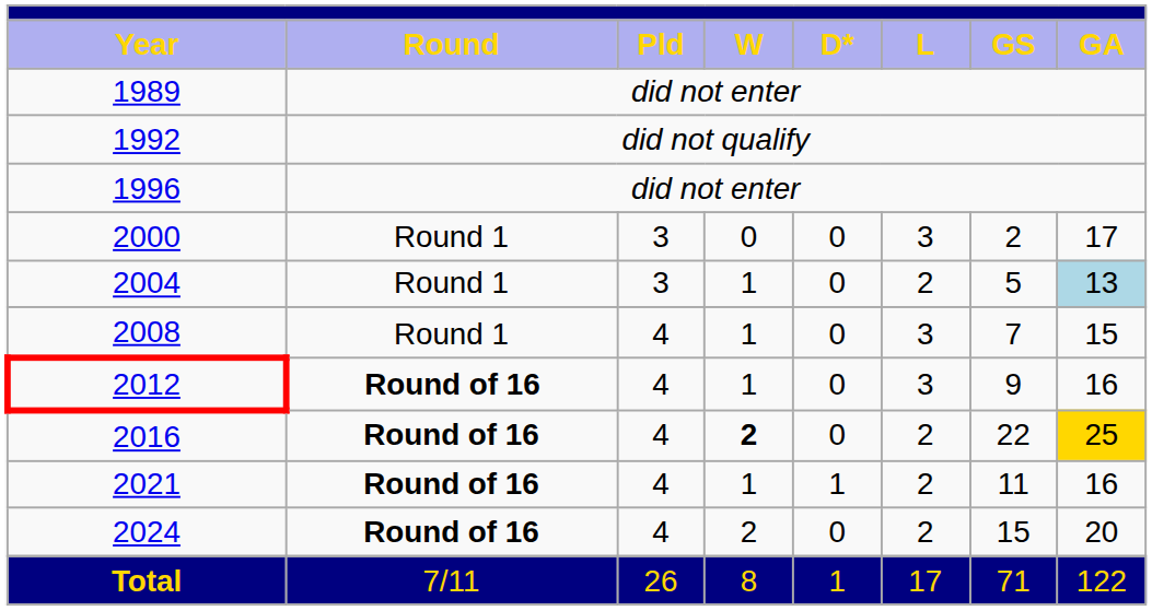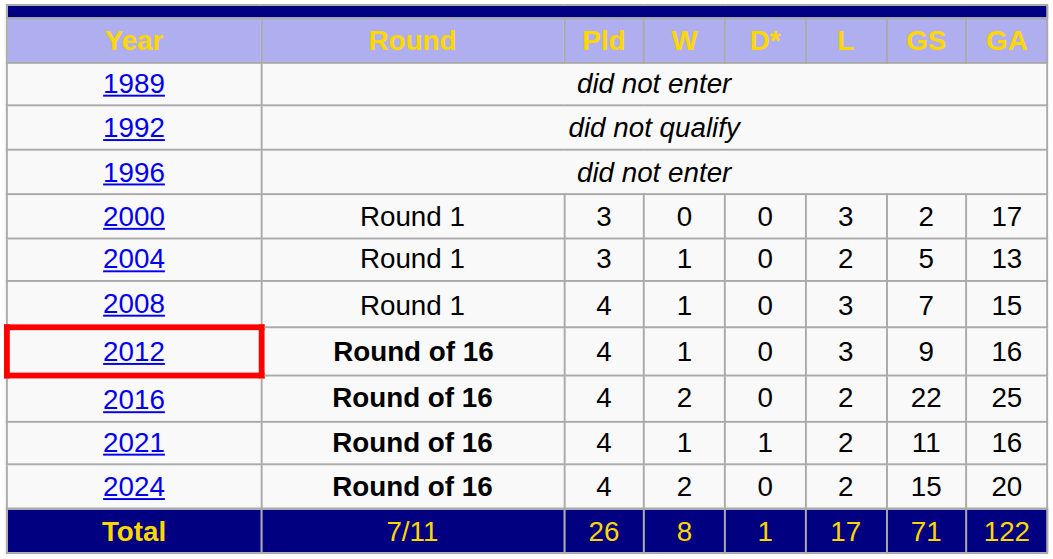2004 | GA: lightblue background -> no background
2016 | W: bold -> normal
2016 | GA: gold background -> no background
